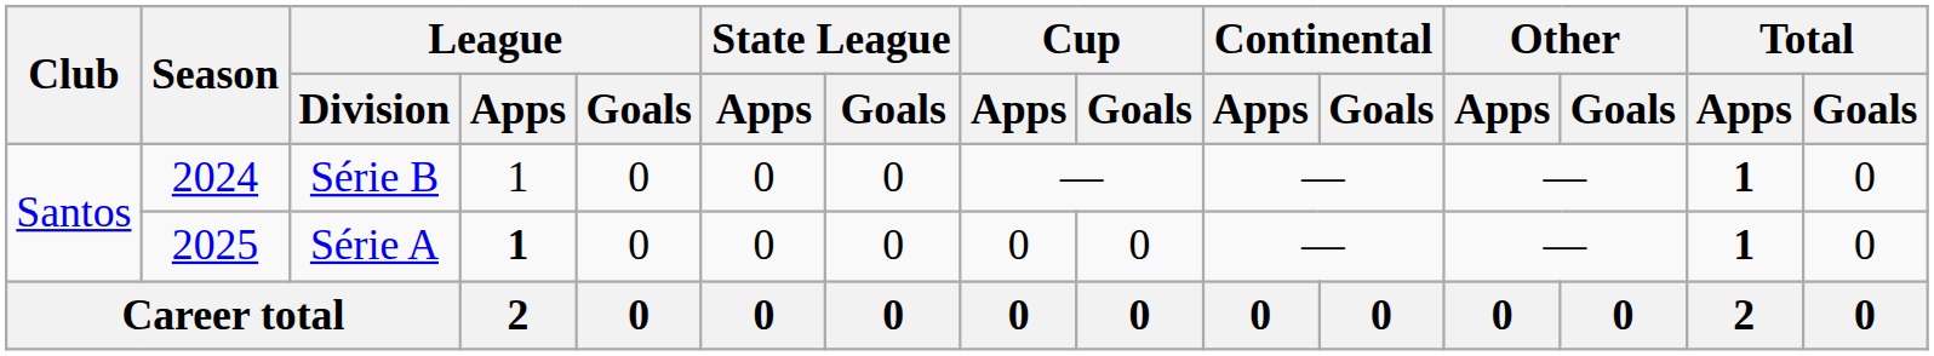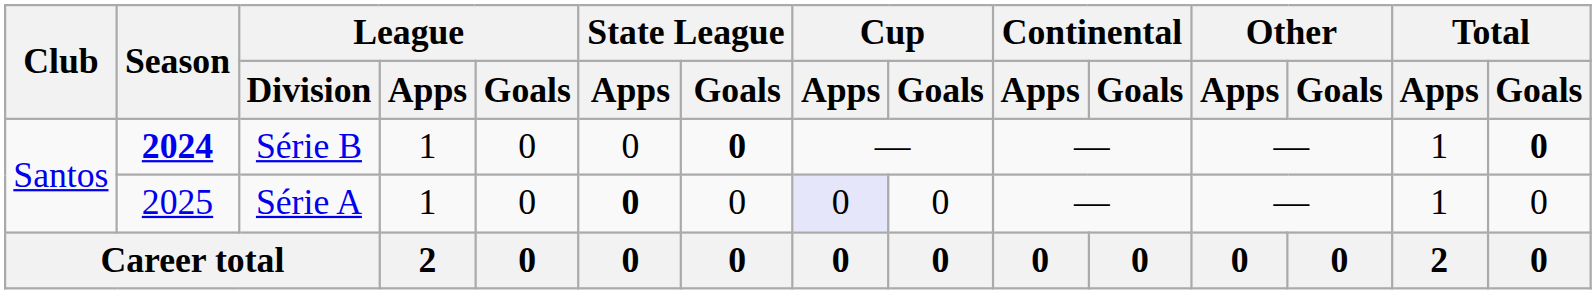Série B | Season: normal -> bold
Série B | State League / Goals: normal -> bold
Série B | Total / Apps: bold -> normal
Série B | Total / Goals: normal -> bold
Série A | League / Apps: bold -> normal
Série A | State League / Apps: normal -> bold
Série A | Cup / Apps: no background -> lavender background
Série A | Total / Apps: bold -> normal
